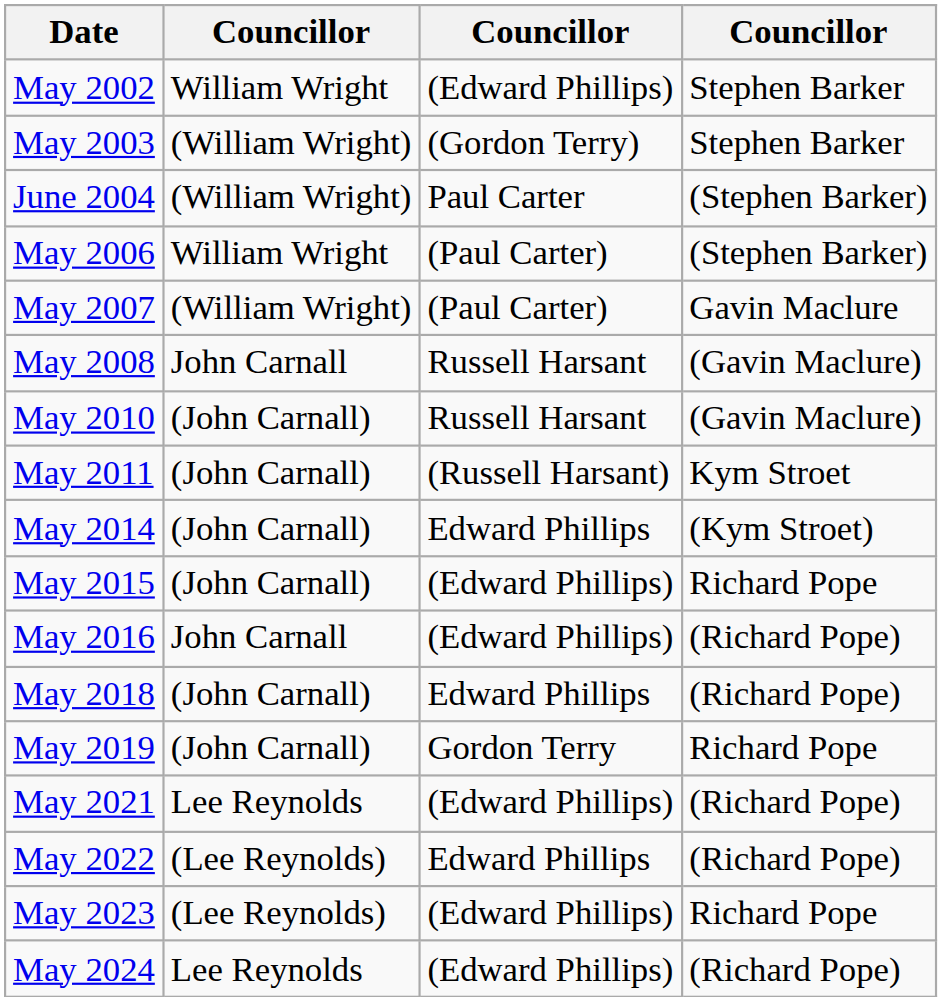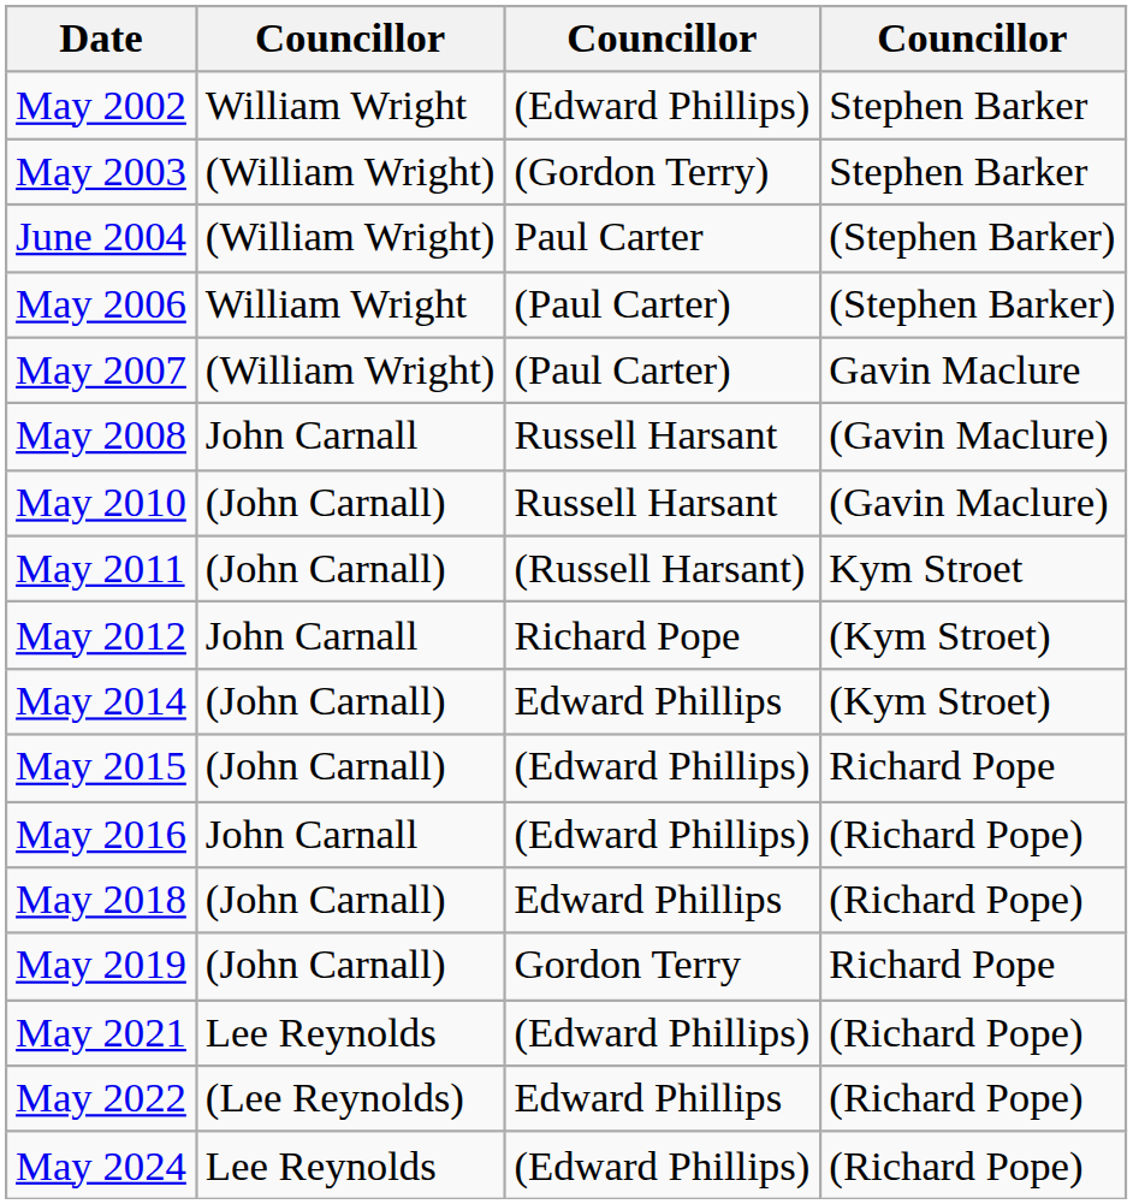+ row: May 2012 | John Carnall | Richard Pope | (Kym Stroet)
- row: May 2023 | (Lee Reynolds) | (Edward Phillips) | Richard Pope
